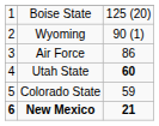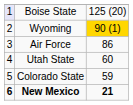Boise State | column 1: no background -> lavender background
Wyoming | column 3: no background -> gold background
Utah State | column 3: bold -> normal
